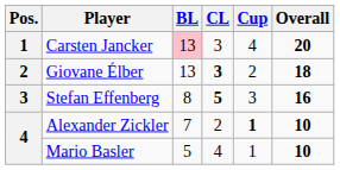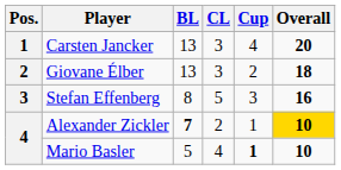Carsten Jancker | BL: pink background -> no background
Giovane Élber | CL: bold -> normal
Stefan Effenberg | CL: bold -> normal
Alexander Zickler | BL: normal -> bold
Alexander Zickler | Cup: bold -> normal
Alexander Zickler | Overall: no background -> gold background
Mario Basler | Cup: normal -> bold
